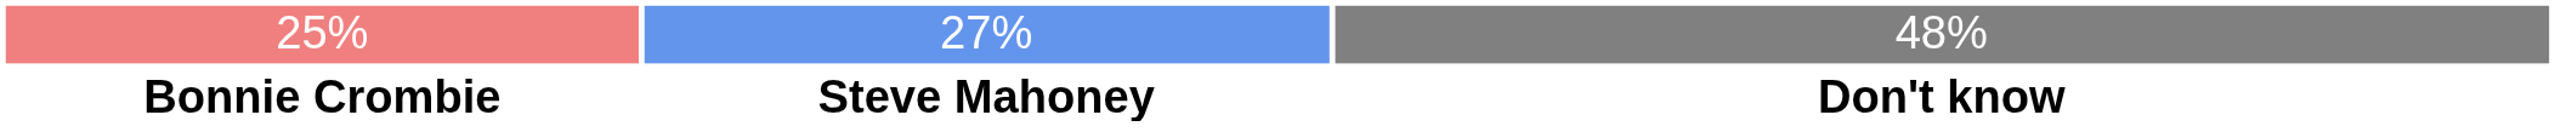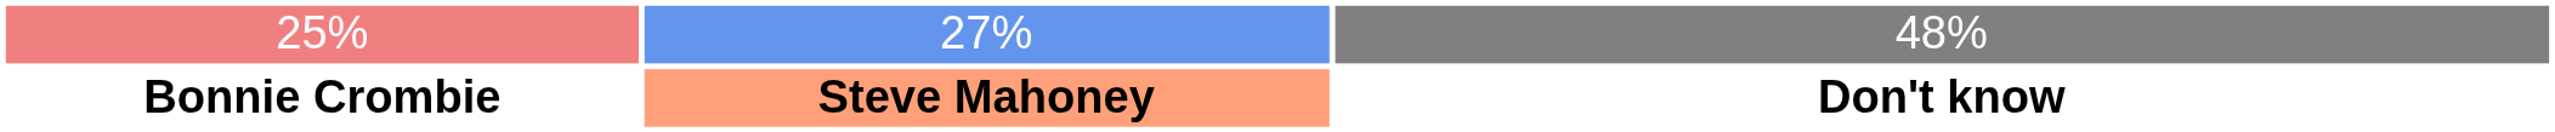Bonnie Crombie | column 2: no background -> lightsalmon background
